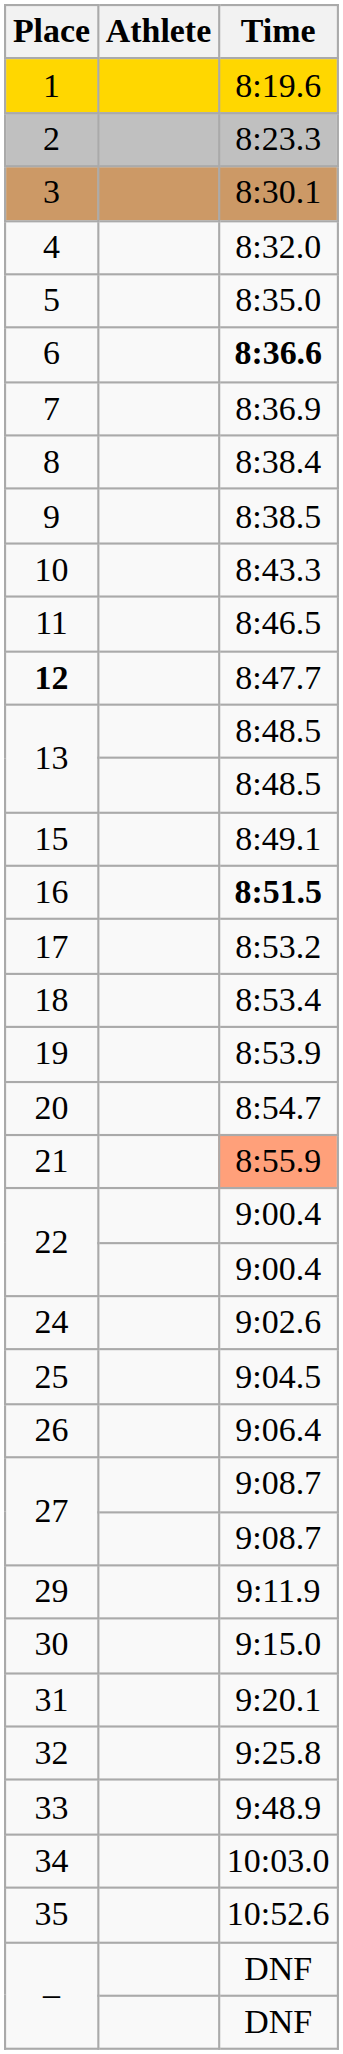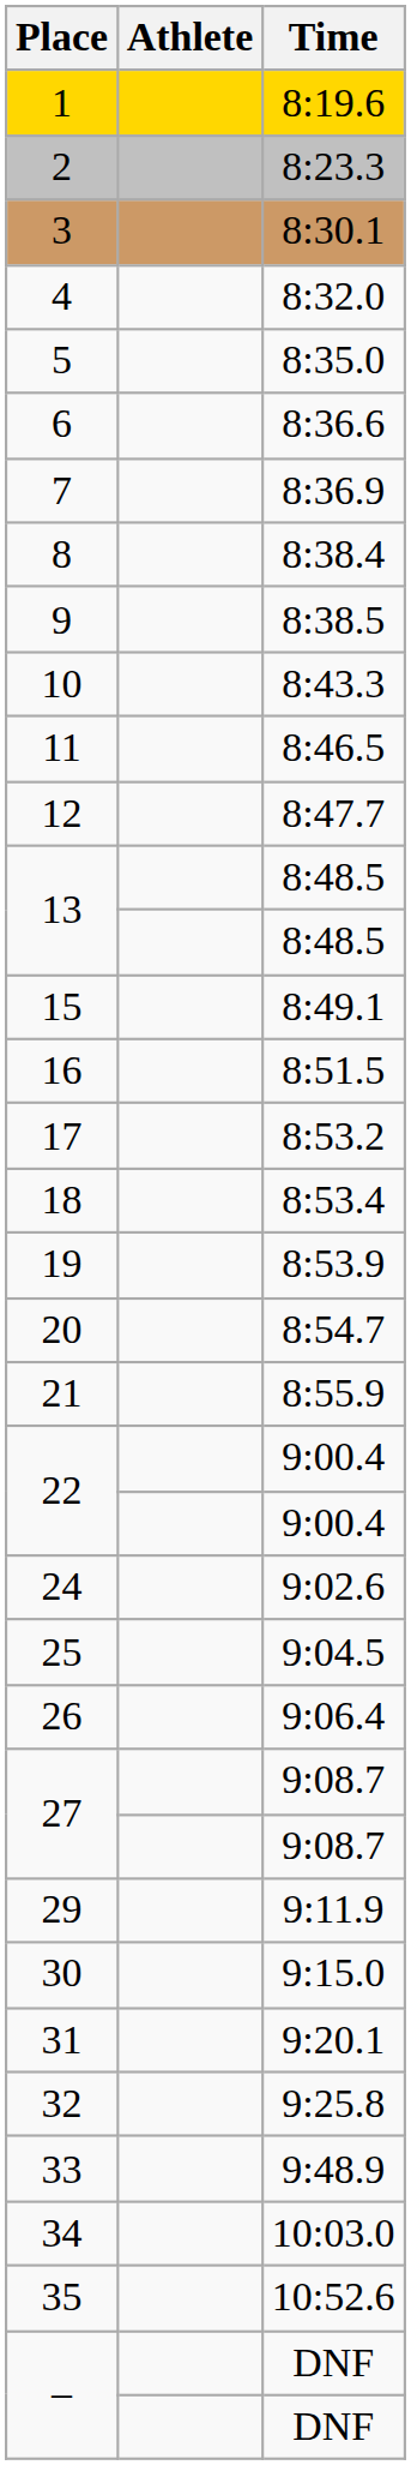6 | Time: bold -> normal
12 | Place: bold -> normal
16 | Time: bold -> normal
21 | Time: lightsalmon background -> no background
